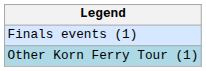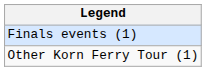row 3 | column 1: lightblue background -> no background
